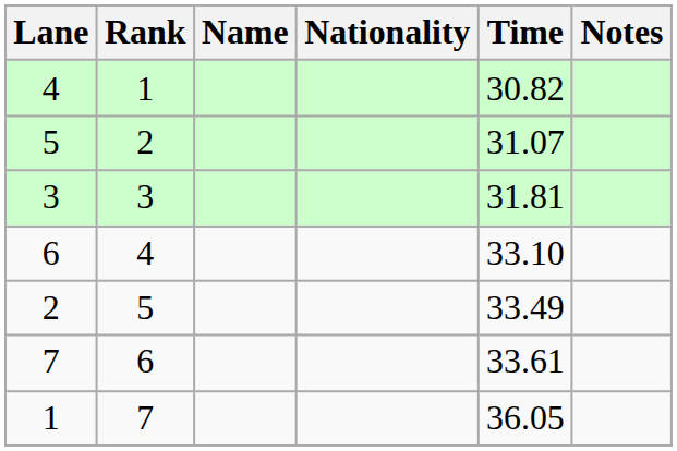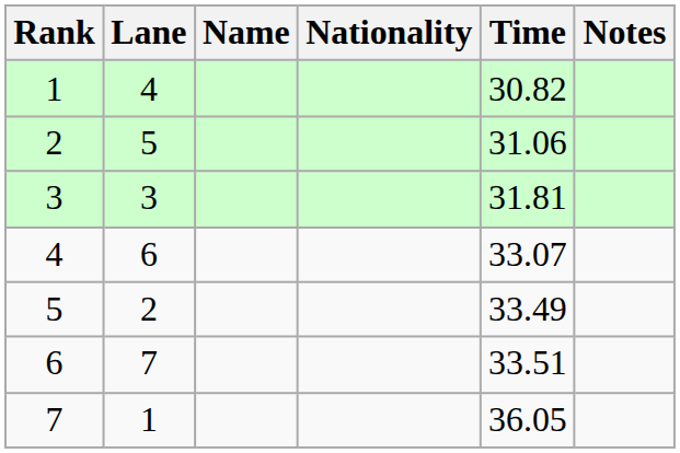columns swapped: Rank <-> Lane
row 3 | Time: 31.07 -> 31.06
row 5 | Time: 33.10 -> 33.07
row 7 | Time: 33.61 -> 33.51
